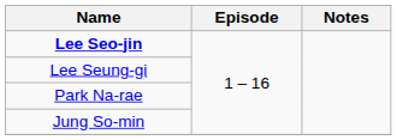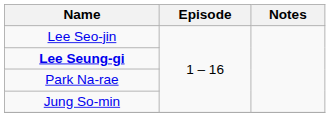Lee Seo-jin | Name: bold -> normal
Lee Seung-gi | Name: normal -> bold
